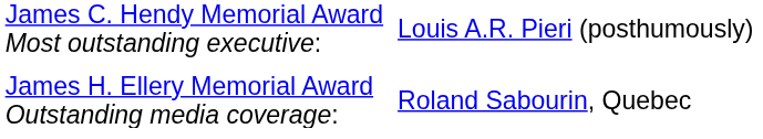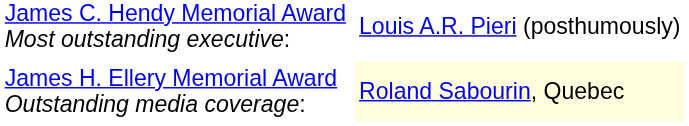James H. Ellery Memorial Award Outstanding media coverage: | column 2: no background -> lightyellow background
